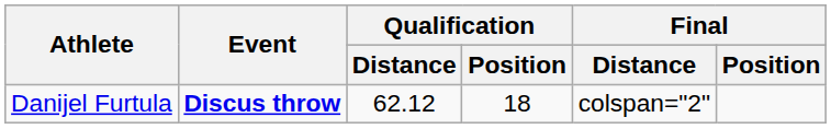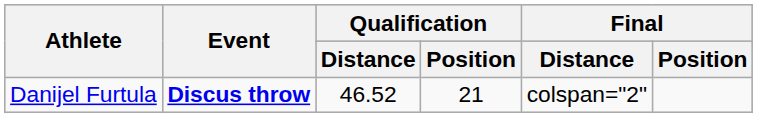Danijel Furtula | Qualification / Distance: 62.12 -> 46.52
Danijel Furtula | Qualification / Position: 18 -> 21
